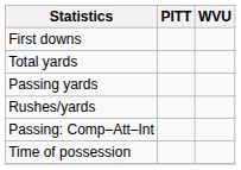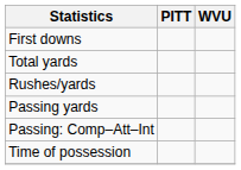rows swapped: Rushes/yards <-> Passing yards
